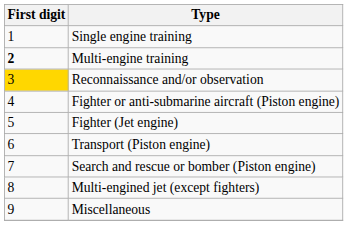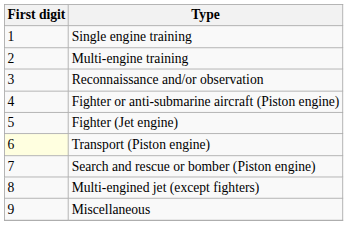Multi-engine training | First digit: bold -> normal
Reconnaissance and/or observation | First digit: gold background -> no background
Transport (Piston engine) | First digit: no background -> lightyellow background
